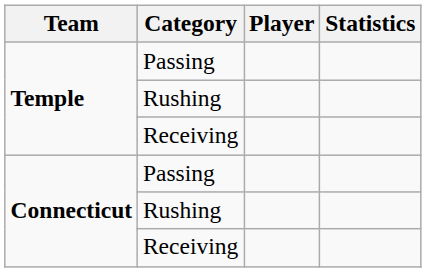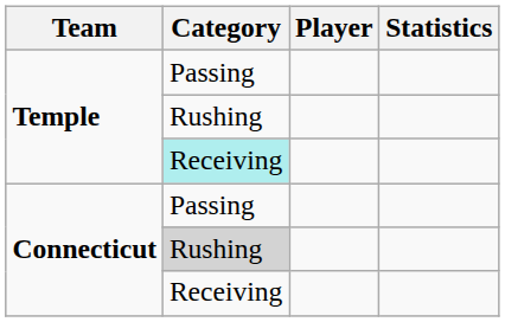Temple / Receiving | Category: no background -> paleturquoise background
Connecticut / Rushing | Category: no background -> lightgrey background
